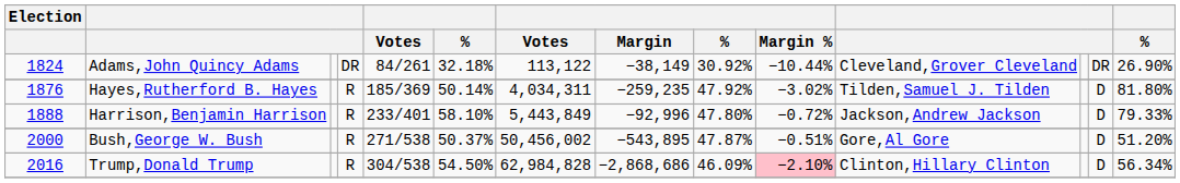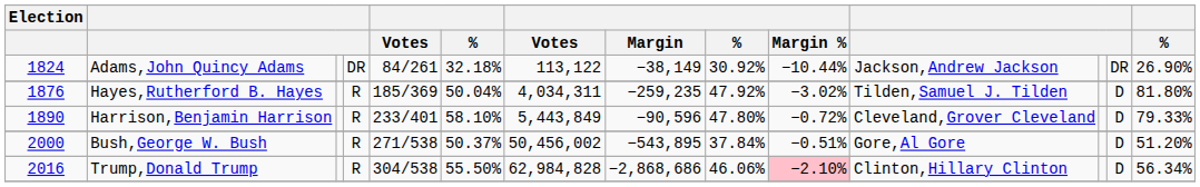Adams,John Quincy Adams | column 11: Cleveland,Grover Cleveland -> Jackson,Andrew Jackson
Hayes,Rutherford B. Hayes | column 6: 50.14% -> 50.04%
Harrison,Benjamin Harrison | Election: 1888 -> 1890
Harrison,Benjamin Harrison | Margin: −92,996 -> −90,596
Harrison,Benjamin Harrison | column 11: Jackson,Andrew Jackson -> Cleveland,Grover Cleveland
Bush,George W. Bush | column 9: 47.87% -> 37.84%
Trump,Donald Trump | column 6: 54.50% -> 55.50%
Trump,Donald Trump | column 9: 46.09% -> 46.06%
